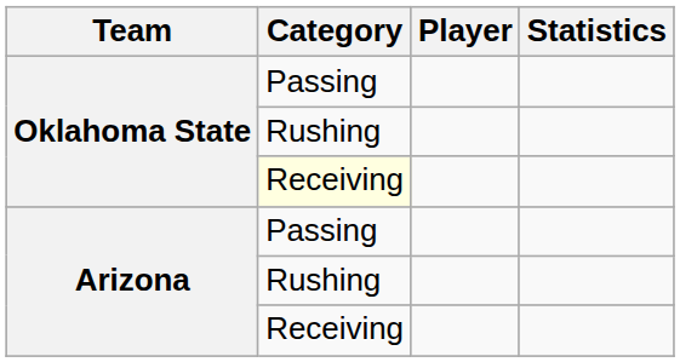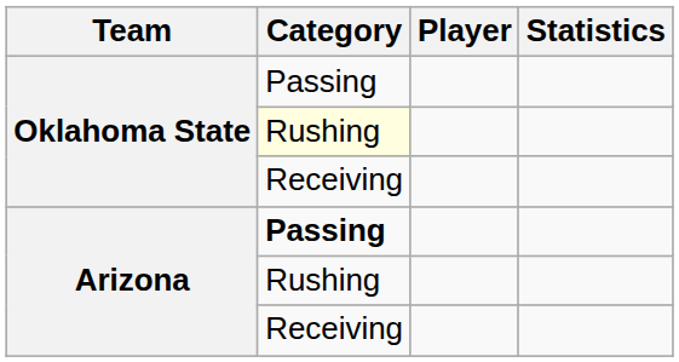Oklahoma State / Rushing | Category: no background -> lightyellow background
Oklahoma State / Receiving | Category: lightyellow background -> no background
Arizona / Passing | Category: normal -> bold
